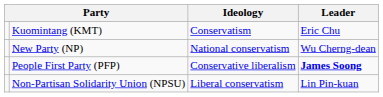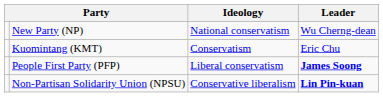rows swapped: Kuomintang (KMT) <-> New Party (NP)
People First Party (PFP) | Ideology: Conservative liberalism -> Liberal conservatism
Non-Partisan Solidarity Union (NPSU) | Ideology: Liberal conservatism -> Conservative liberalism
Non-Partisan Solidarity Union (NPSU) | Leader: normal -> bold
